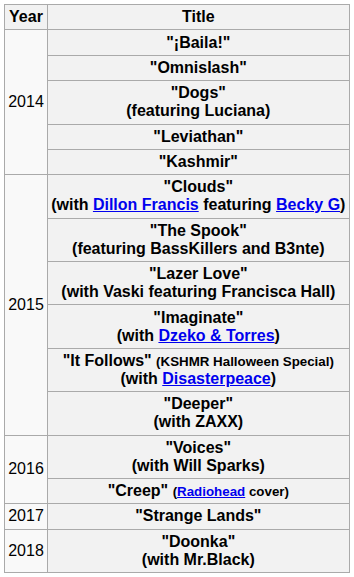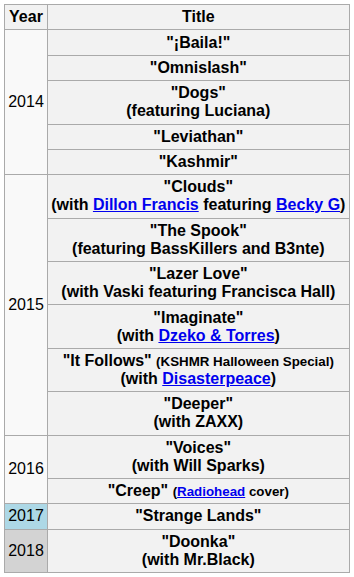"Strange Lands" | Year: no background -> lightblue background
"Doonka" (with Mr.Black) | Year: no background -> lightgrey background
